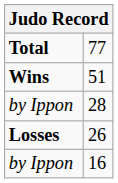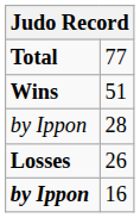16 | column 1: normal -> bold
